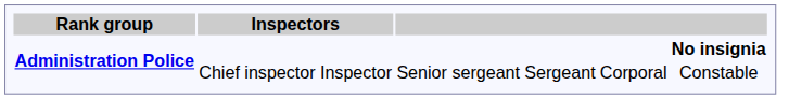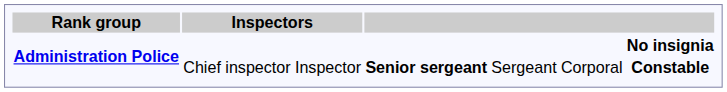Chief inspector | column 4: normal -> bold
Chief inspector | column 7: normal -> bold
